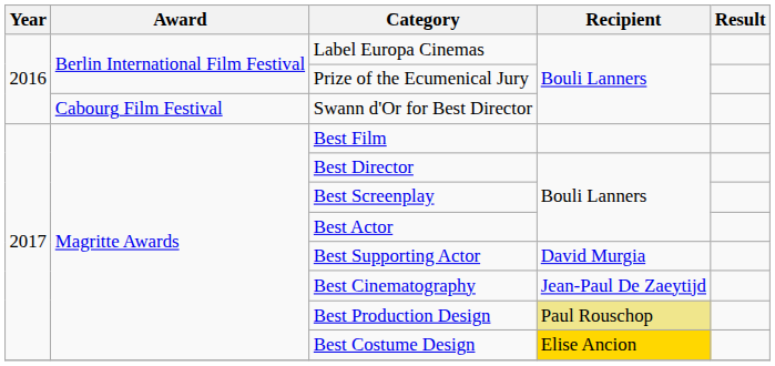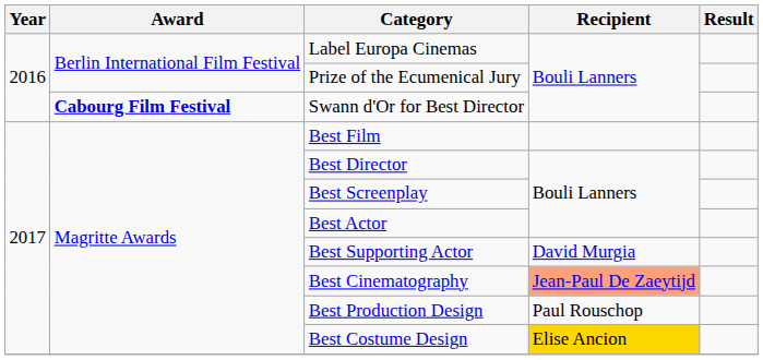Swann d'Or for Best Director | Award: normal -> bold
Best Cinematography | Recipient: no background -> lightsalmon background
Best Production Design | Recipient: khaki background -> no background
